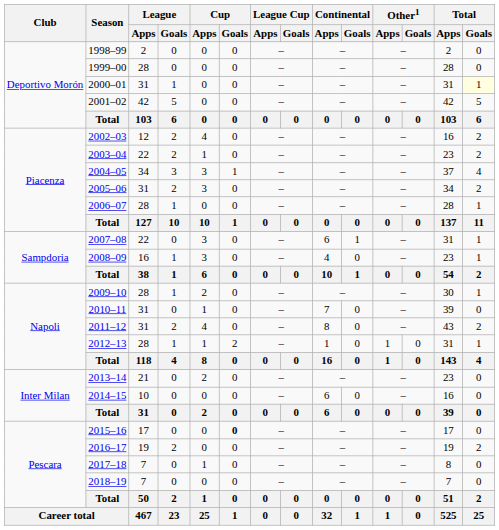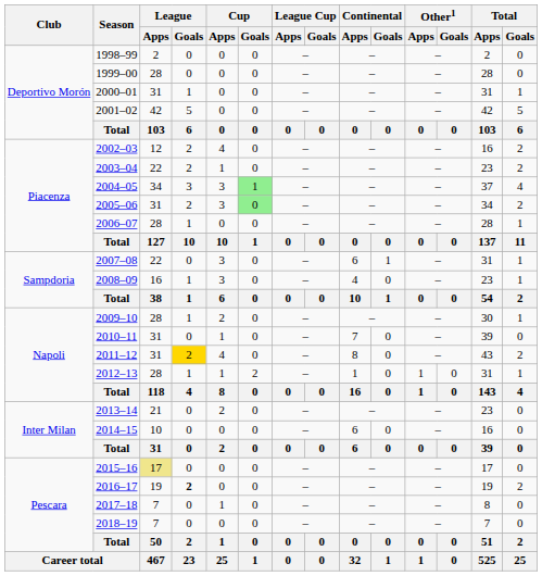2000–01 | Total / Goals: lightyellow background -> no background
2004–05 | Cup / Goals: no background -> lightgreen background
2005–06 | Cup / Goals: no background -> lightgreen background
2011–12 | League / Goals: no background -> gold background
2015–16 | League / Apps: no background -> khaki background
2015–16 | Cup / Goals: bold -> normal
2016–17 | League / Goals: normal -> bold
